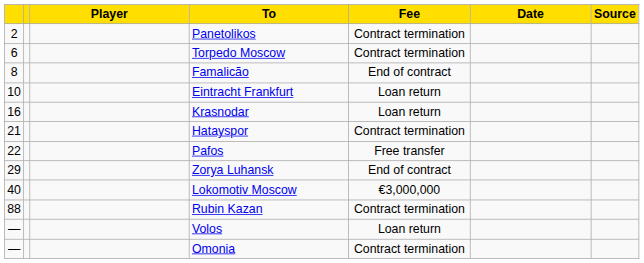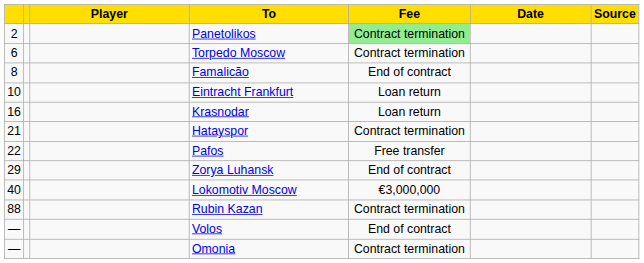Panetolikos | Fee: no background -> lightgreen background
Volos | Fee: Loan return -> End of contract
